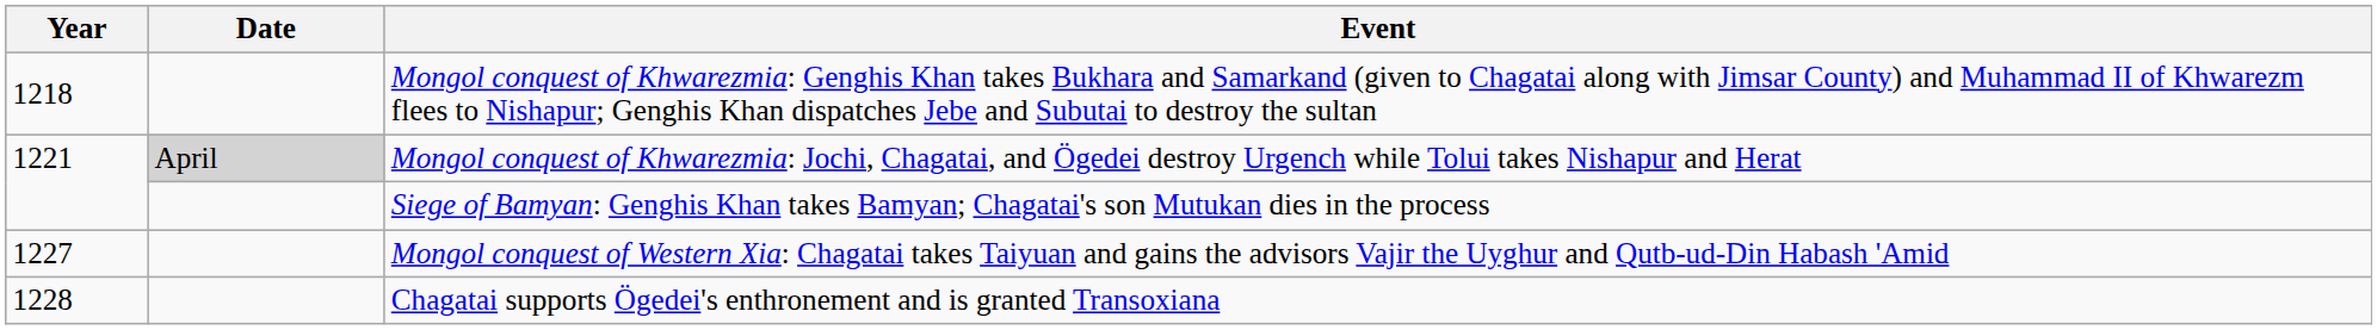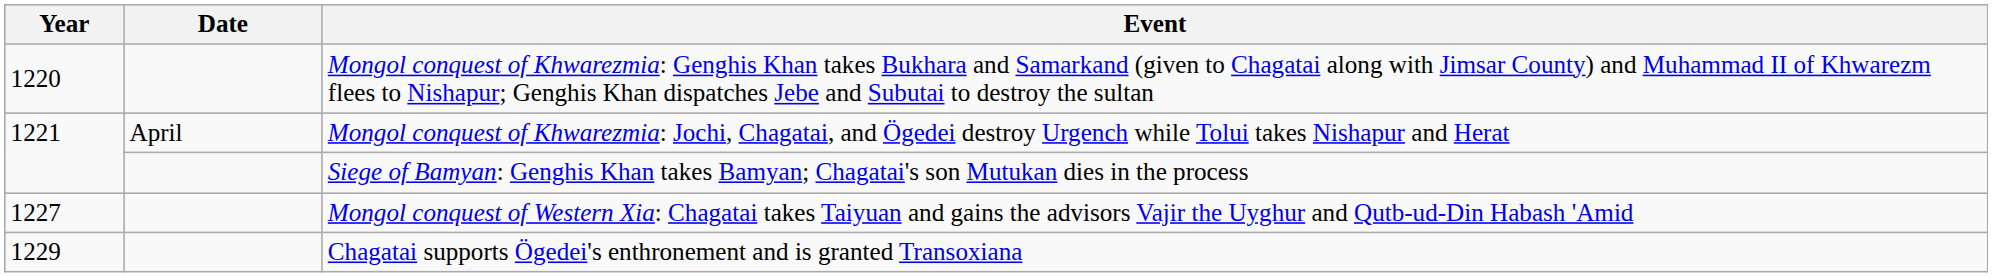row 2 | Year: 1218 -> 1220
row 3 | Date: lightgrey background -> no background
row 6 | Year: 1228 -> 1229
